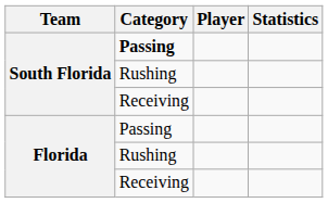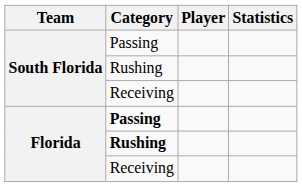South Florida / Passing | Category: bold -> normal
Florida / Passing | Category: normal -> bold
Florida / Rushing | Category: normal -> bold
